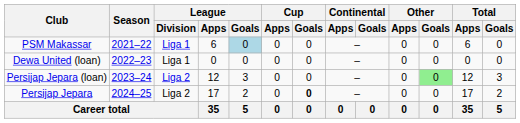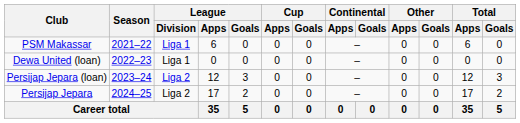PSM Makassar | League / Goals: lightblue background -> no background
Persijap Jepara (loan) | Other / Goals: lightgreen background -> no background
Persijap Jepara | Cup / Goals: bold -> normal
